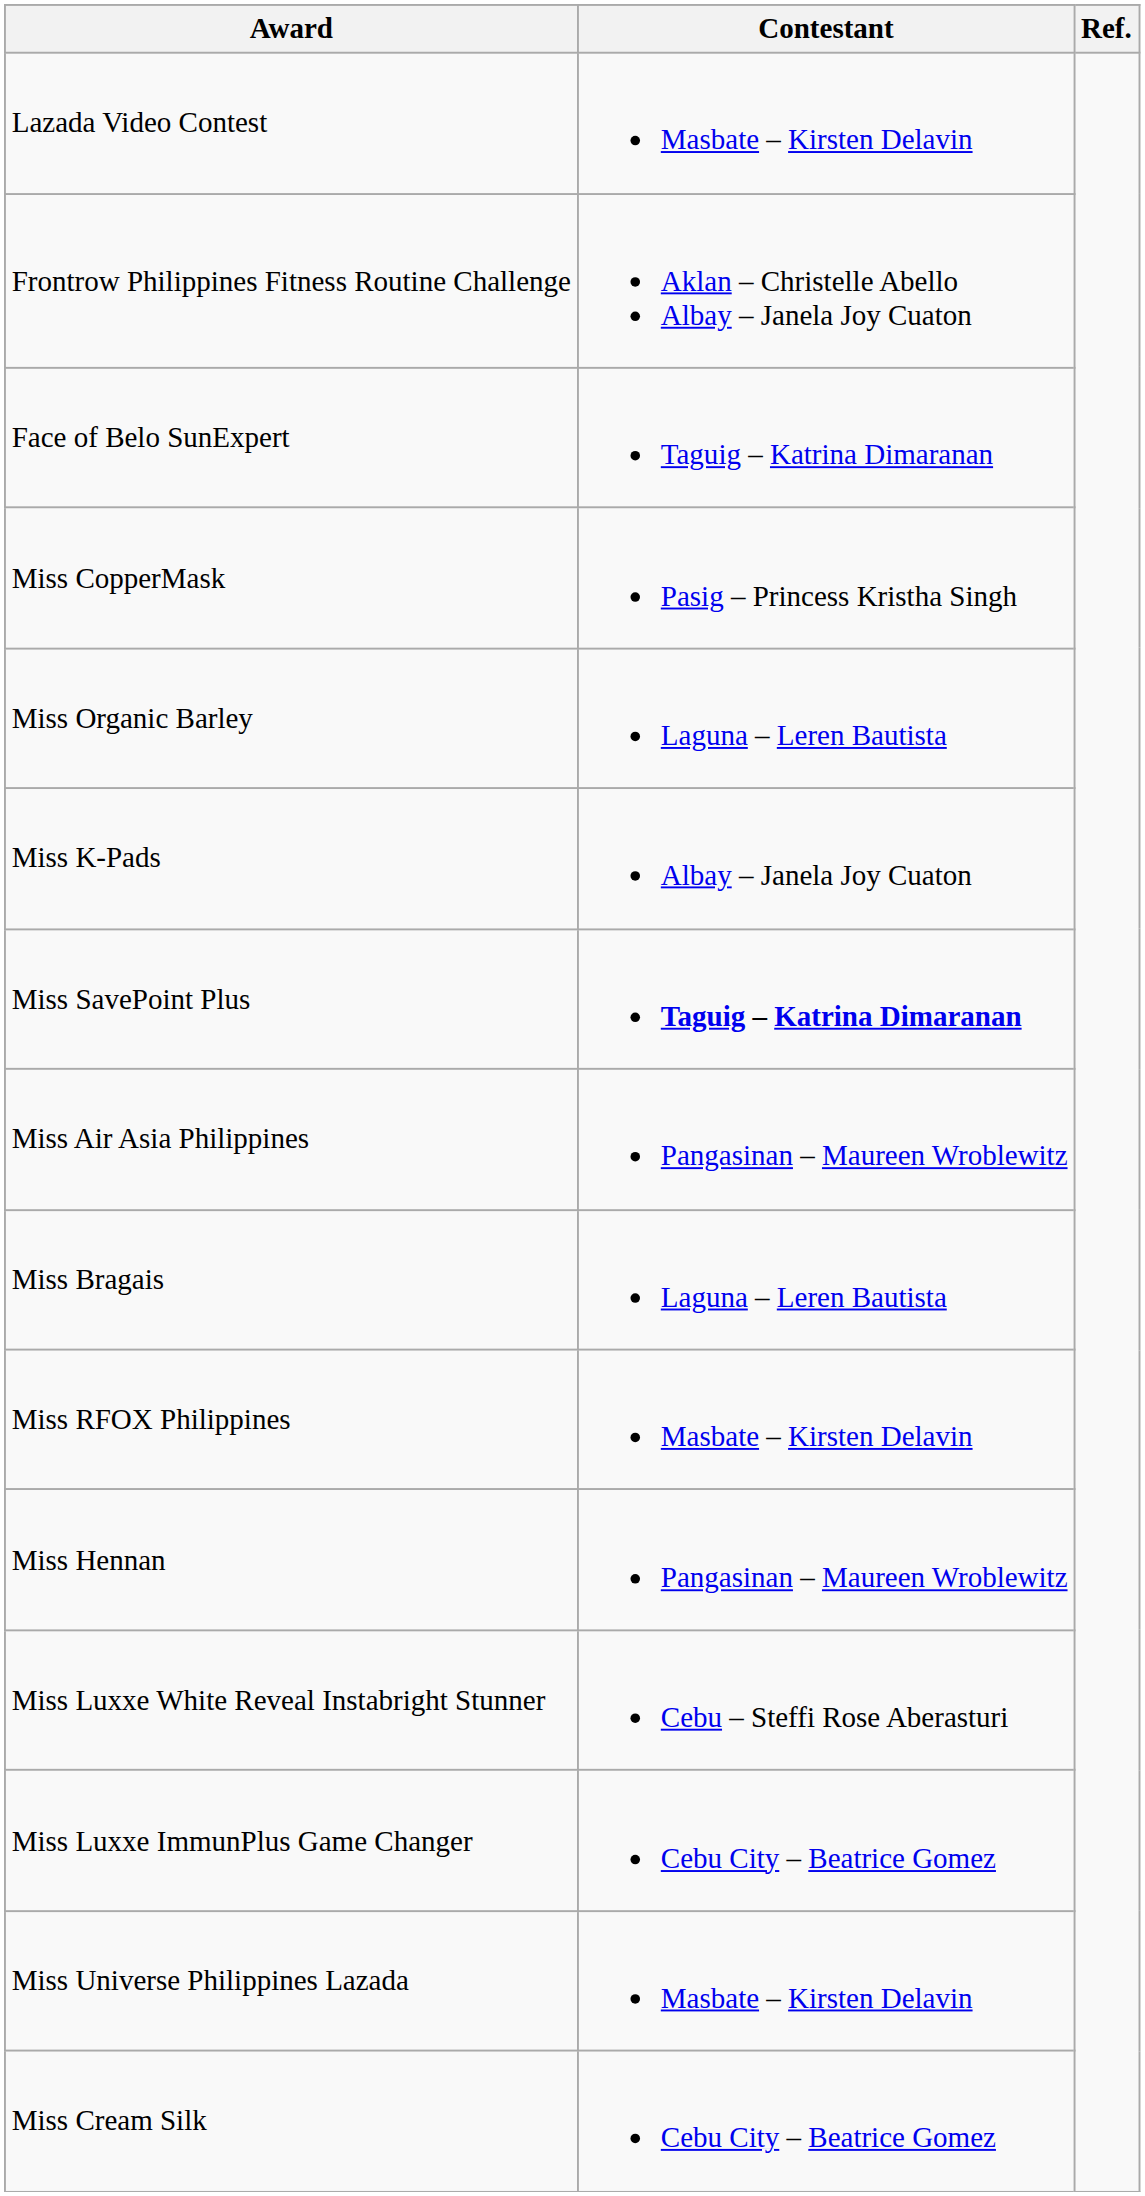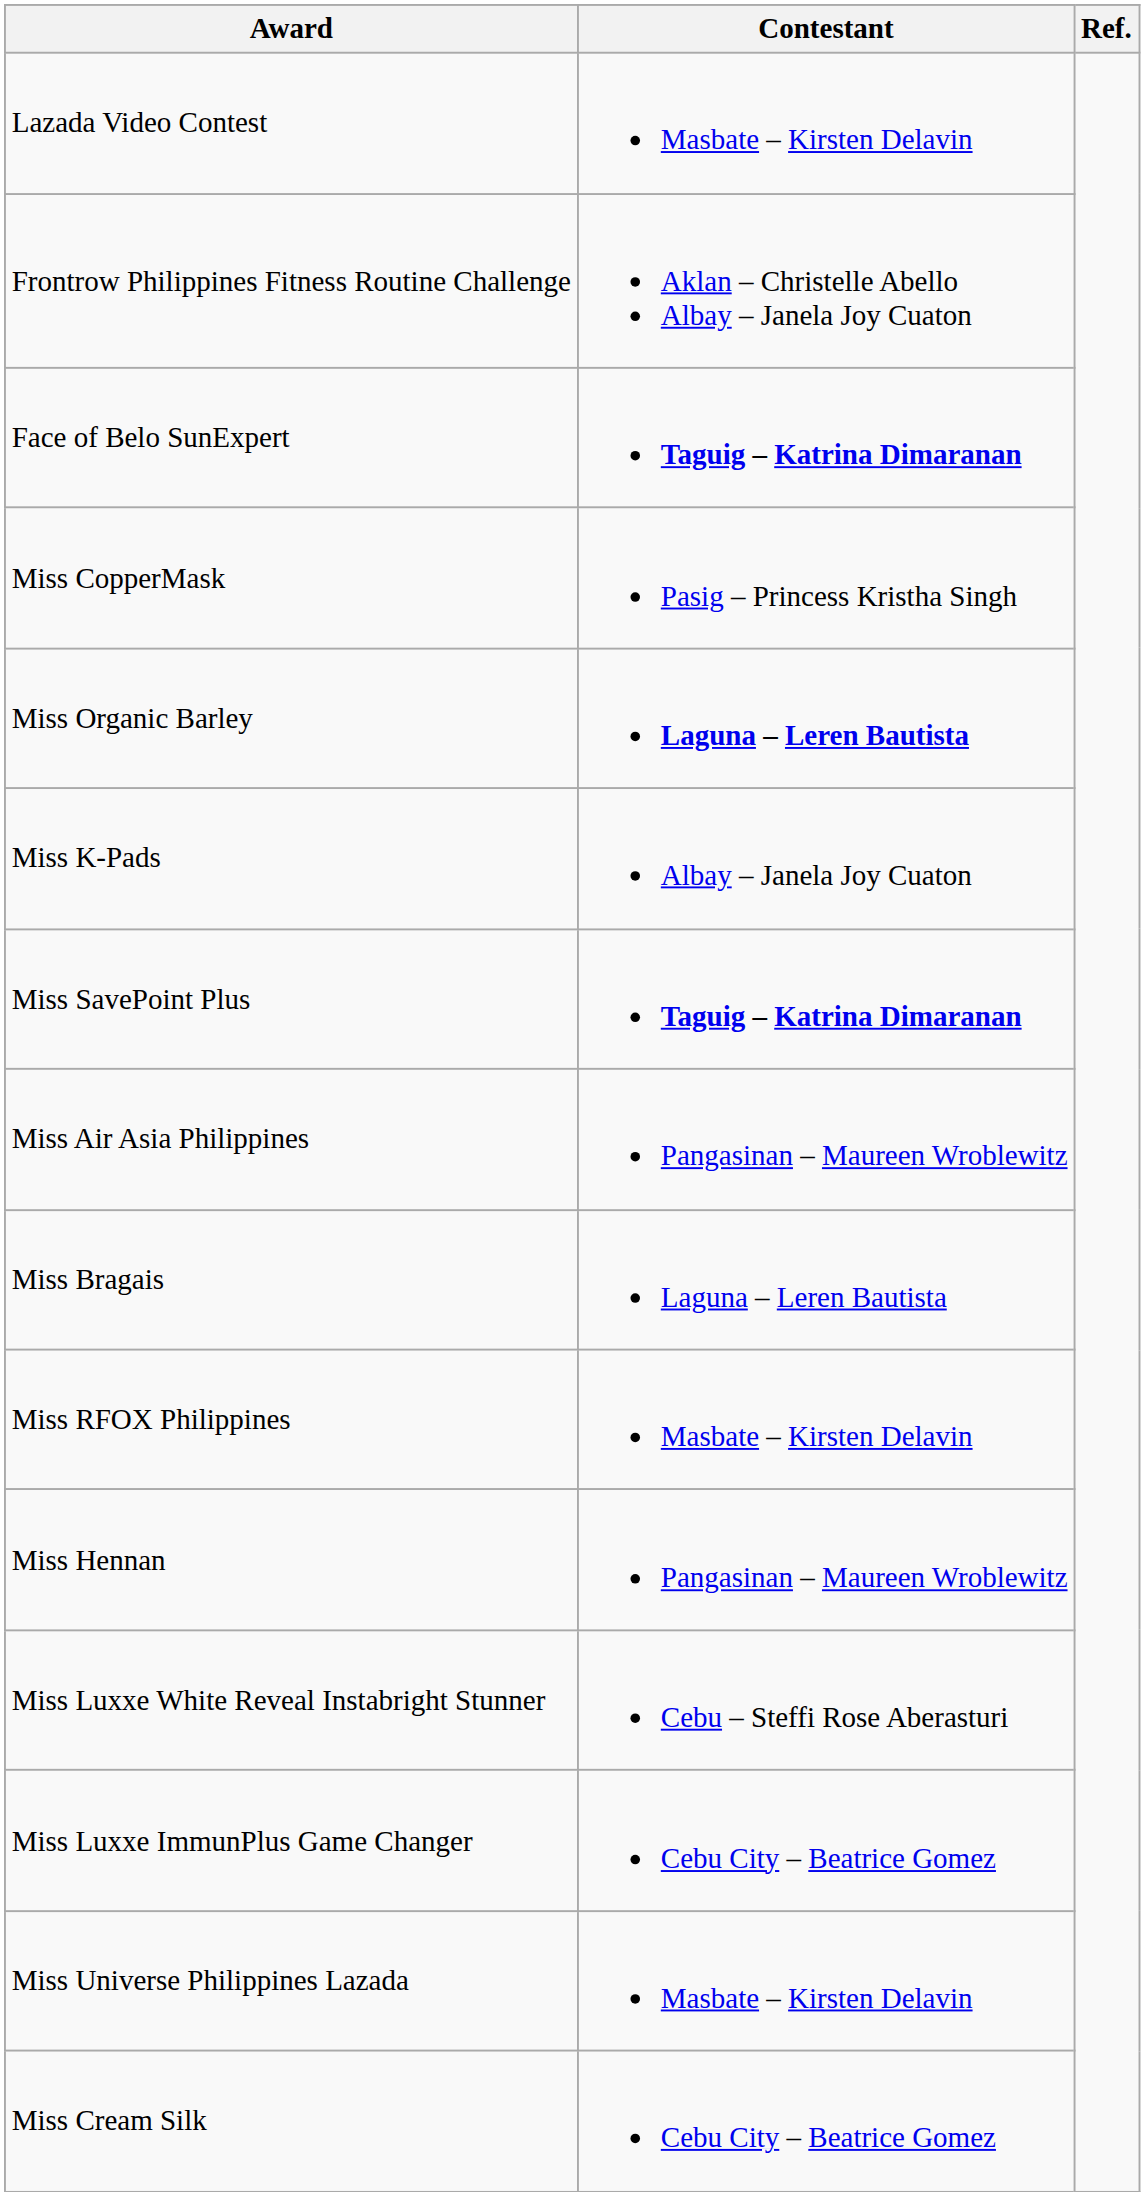Face of Belo SunExpert | Contestant: normal -> bold
Miss Organic Barley | Contestant: normal -> bold
